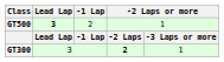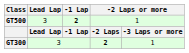GT500 | Lead Lap: bold -> normal
GT500 | -1 Lap: normal -> bold
